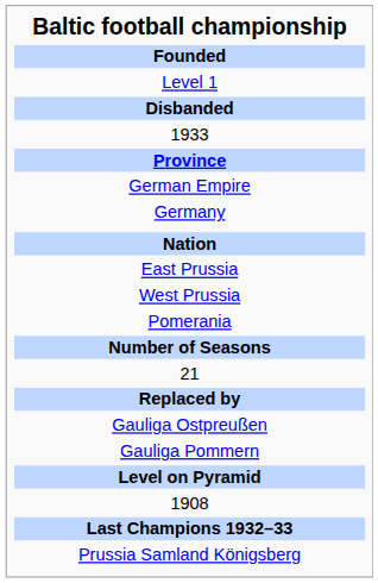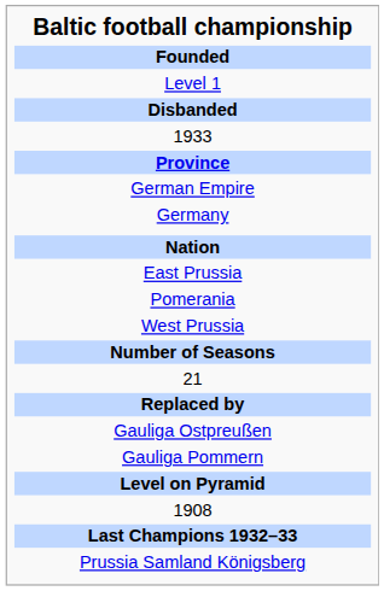row 11 | column 1: West Prussia -> Pomerania
row 12 | column 1: Pomerania -> West Prussia
